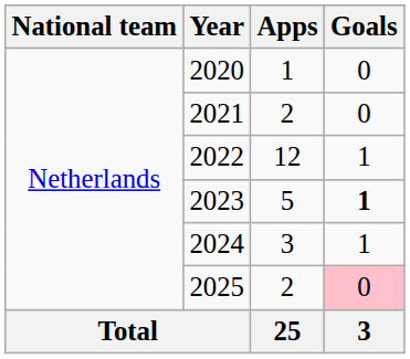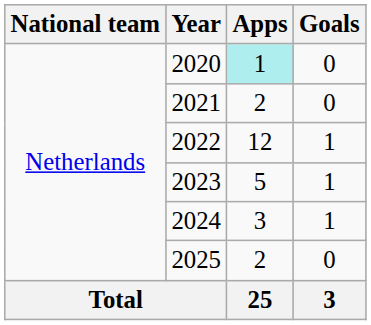2020 | Apps: no background -> paleturquoise background
2023 | Goals: bold -> normal
2025 | Goals: pink background -> no background
